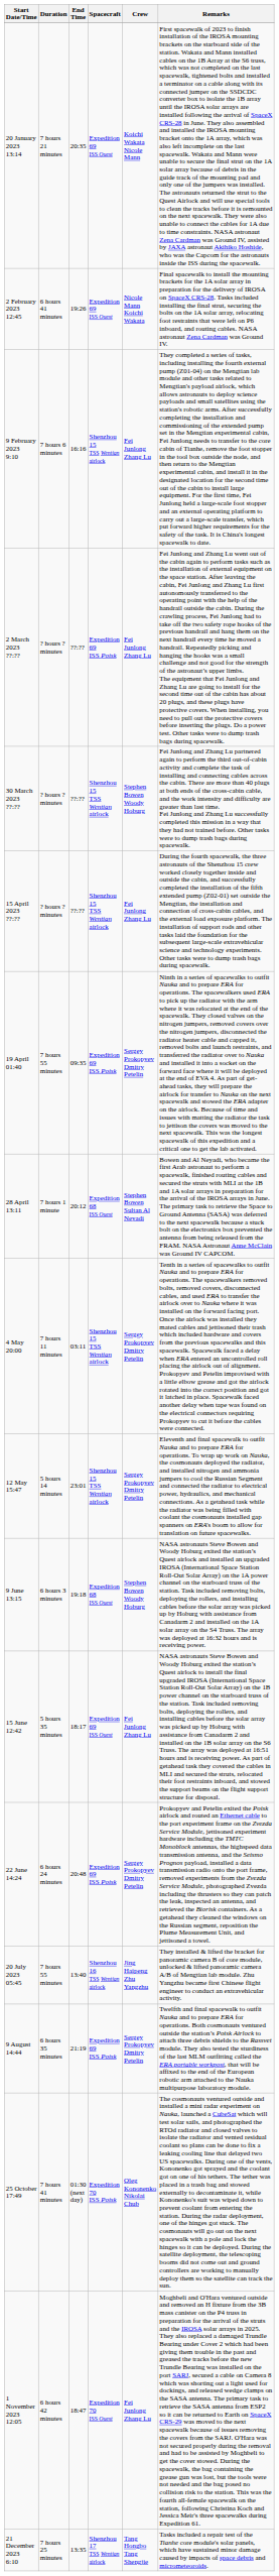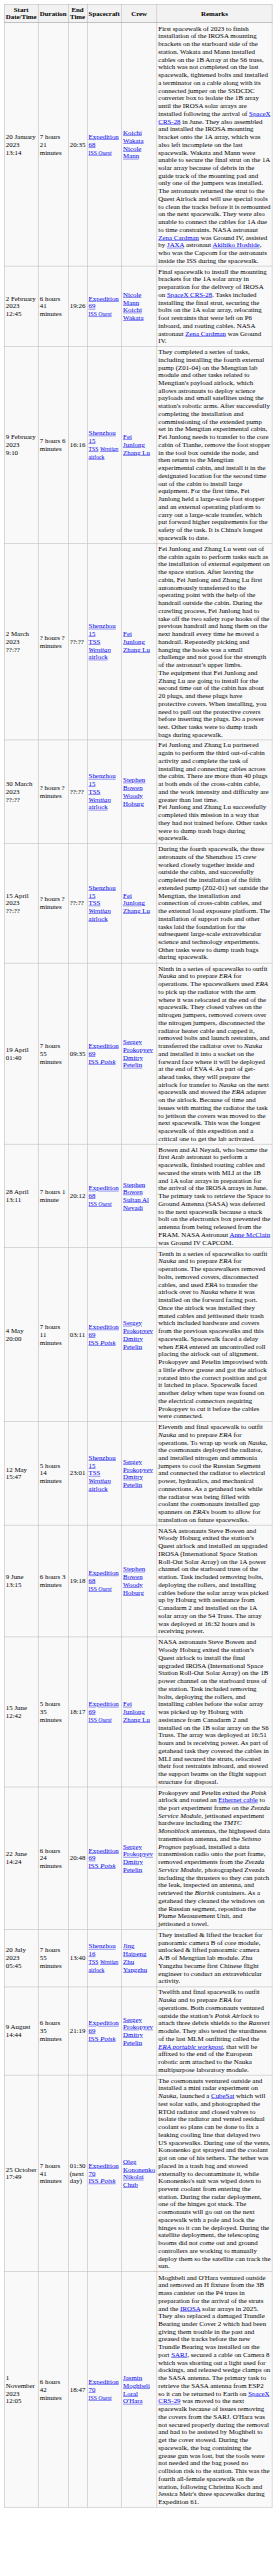20 January 2023 13:14 | Spacecraft: Expedition 69 ISS Quest -> Expedition 68 ISS Quest
2 March 2023 ??:?? | Spacecraft: Expedition 69 ISS Poisk -> Shenzhou 15 TSS Wentian airlock
4 May 20:00 | Spacecraft: Shenzhou 15 TSS Wentian airlock -> Expedition 69 ISS Poisk
1 November 2023 12:05 | Crew: Fei Junlong Zhang Lu -> Jasmin Moghbeli Loral O'Hara
- row: 21 December 2023 6:10 | 7 hours 25 minutes | 13:35 | Shenzhou 17 TSS Wentian airlock | Tang Hongbo Tang Shengjie | Tasks included a repair test of the Tianhe core module's solar panels, which have sustained minor damage caused by impacts of space debris and micrometeoroids.
